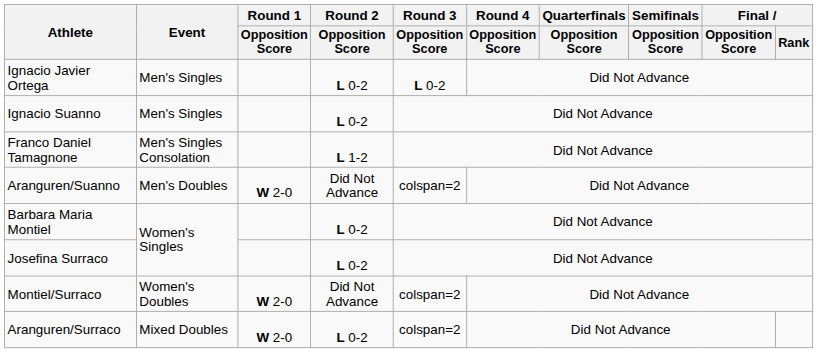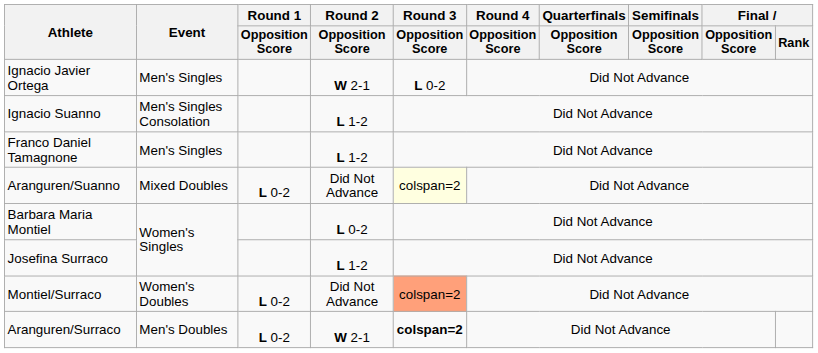Ignacio Javier Ortega | Round 2 / Opposition Score: L 0-2 -> W 2-1
Ignacio Suanno | Event: Men's Singles -> Men's Singles Consolation
Ignacio Suanno | Round 2 / Opposition Score: L 0-2 -> L 1-2
Franco Daniel Tamagnone | Event: Men's Singles Consolation -> Men's Singles
Aranguren/Suanno | Event: Men's Doubles -> Mixed Doubles
Aranguren/Suanno | Round 1 / Opposition Score: W 2-0 -> L 0-2
Aranguren/Suanno | Round 3 / Opposition Score: no background -> lightyellow background
Josefina Surraco | Round 2 / Opposition Score: L 0-2 -> L 1-2
Montiel/Surraco | Round 1 / Opposition Score: W 2-0 -> L 0-2
Montiel/Surraco | Round 3 / Opposition Score: no background -> lightsalmon background
Aranguren/Surraco | Event: Mixed Doubles -> Men's Doubles
Aranguren/Surraco | Round 1 / Opposition Score: W 2-0 -> L 0-2
Aranguren/Surraco | Round 2 / Opposition Score: L 0-2 -> W 2-1
Aranguren/Surraco | Round 3 / Opposition Score: normal -> bold
